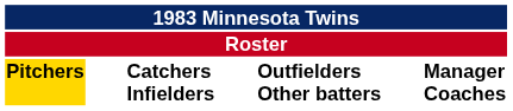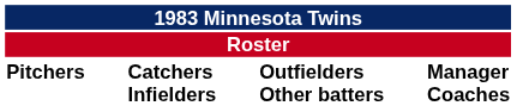Pitchers | column 1: gold background -> no background
